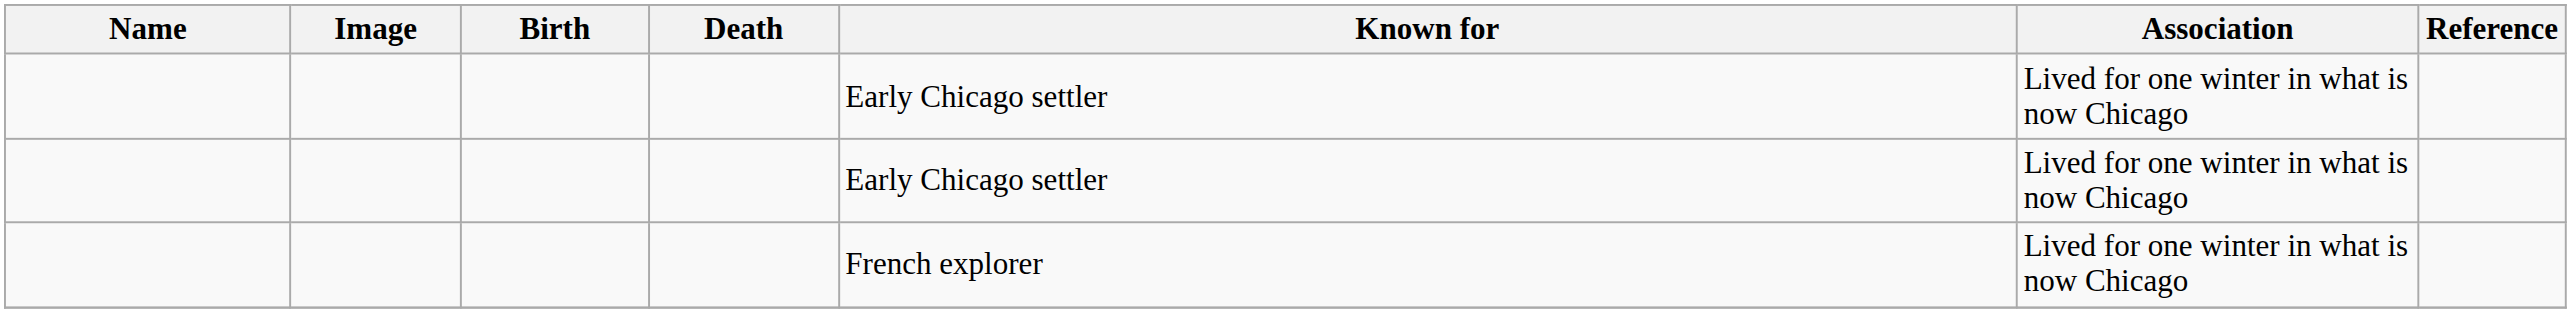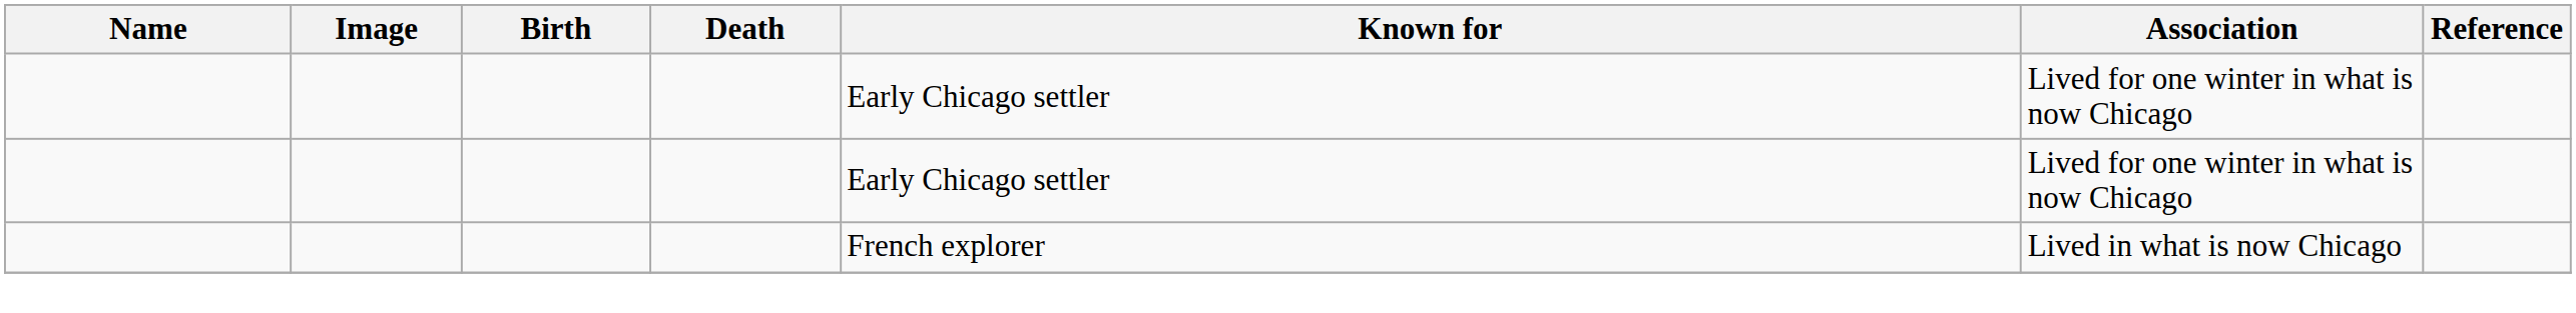row 4 | Association: Lived for one winter in what is now Chicago -> Lived in what is now Chicago
